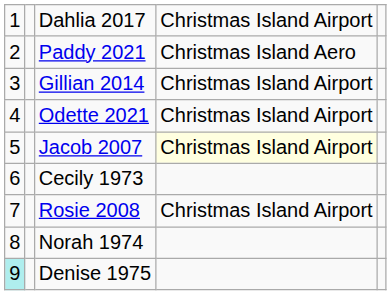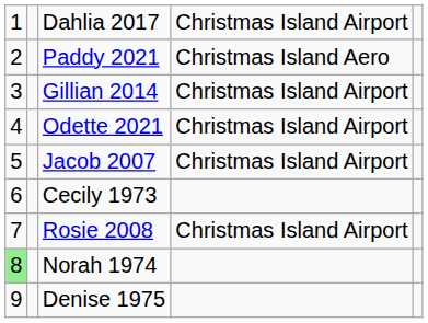Jacob 2007 | column 4: lightyellow background -> no background
Norah 1974 | column 1: no background -> lightgreen background
Denise 1975 | column 1: paleturquoise background -> no background
